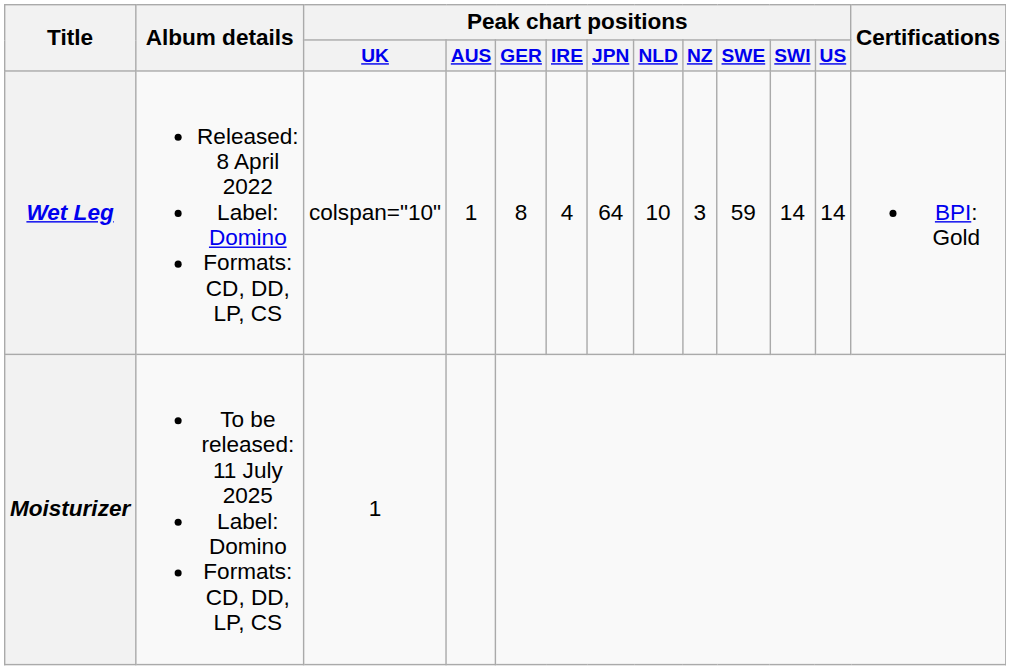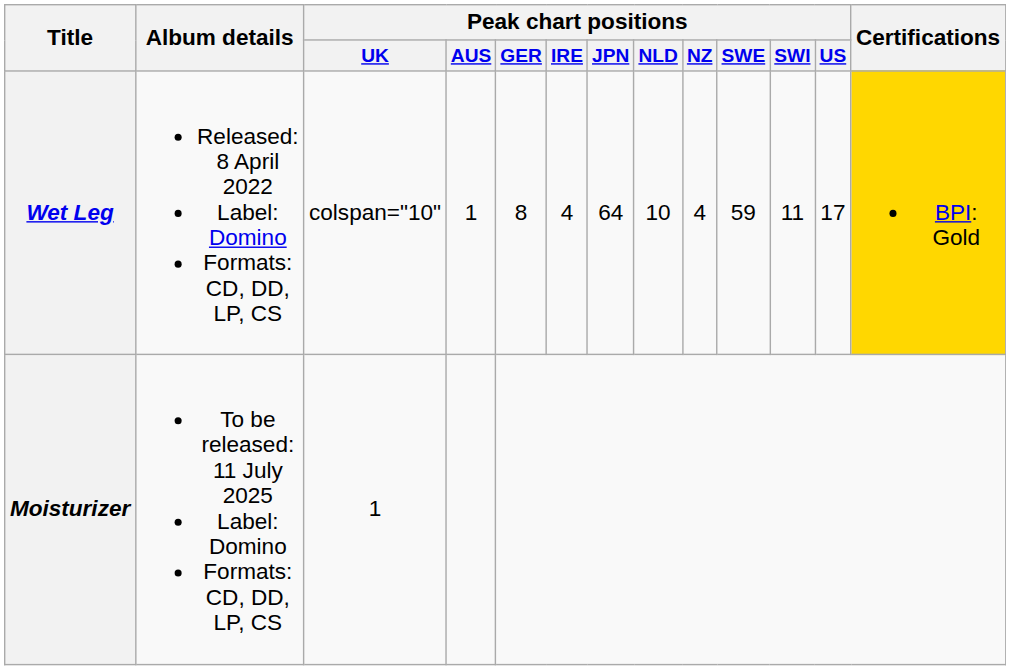Wet Leg | Peak chart positions / NZ: 3 -> 4
Wet Leg | Peak chart positions / SWI: 14 -> 11
Wet Leg | Peak chart positions / US: 14 -> 17
Wet Leg | Certifications: no background -> gold background
